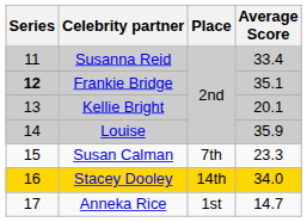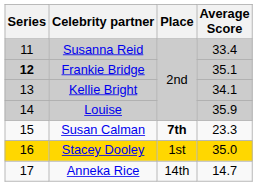Kellie Bright | Average Score: 20.1 -> 34.1
Susan Calman | Place: normal -> bold
Stacey Dooley | Place: 14th -> 1st
Stacey Dooley | Average Score: 34.0 -> 35.0
Anneka Rice | Place: 1st -> 14th
